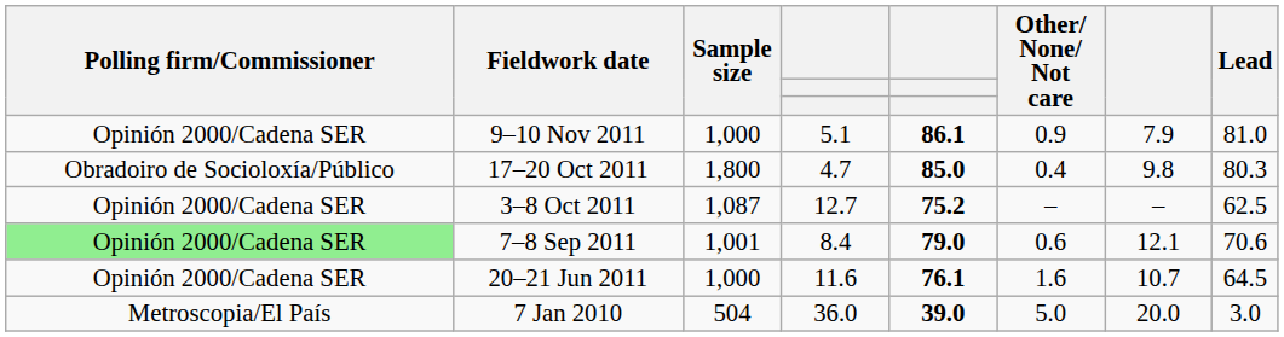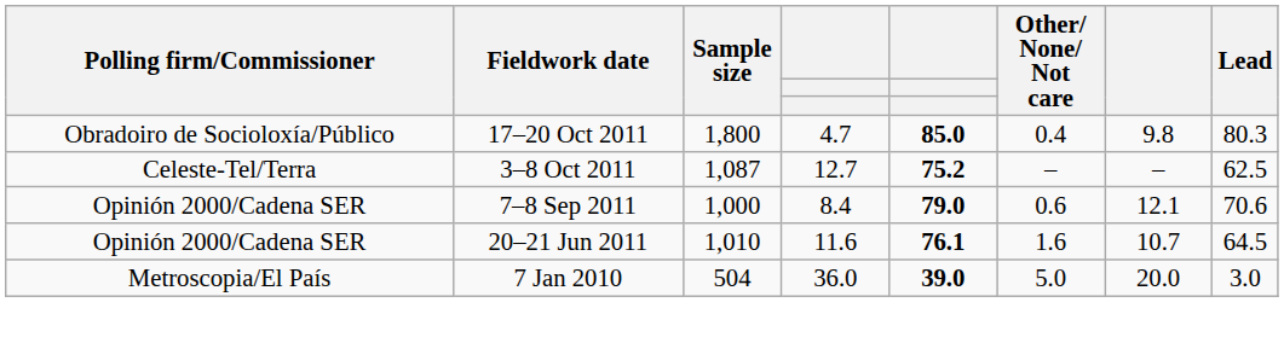- row: Opinión 2000/Cadena SER | 9–10 Nov 2011 | 1,000 | 5.1 | 86.1 | 0.9 | 7.9 | 81.0
3–8 Oct 2011 | Polling firm/Commissioner: Opinión 2000/Cadena SER -> Celeste-Tel/Terra
7–8 Sep 2011 | Polling firm/Commissioner: lightgreen background -> no background
7–8 Sep 2011 | Sample size: 1,001 -> 1,000
20–21 Jun 2011 | Sample size: 1,000 -> 1,010
